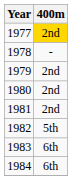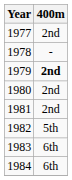1977 | 400m: gold background -> no background
1979 | 400m: normal -> bold
